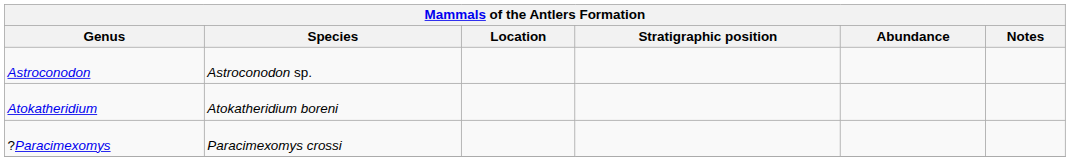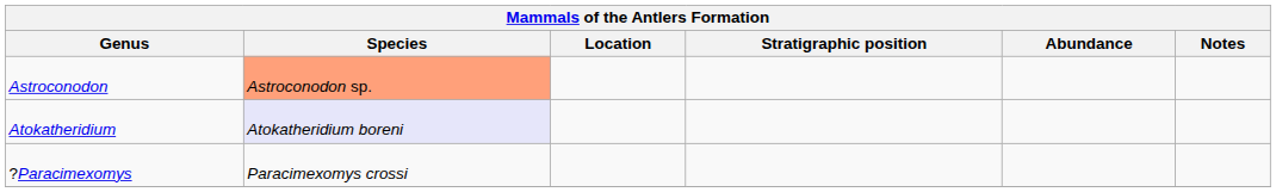Astroconodon | Species: no background -> lightsalmon background
Atokatheridium | Species: no background -> lavender background
